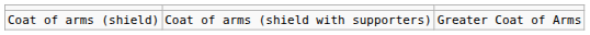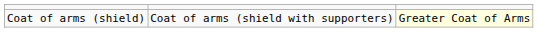Coat of arms (shield) | column 3: no background -> lightyellow background
